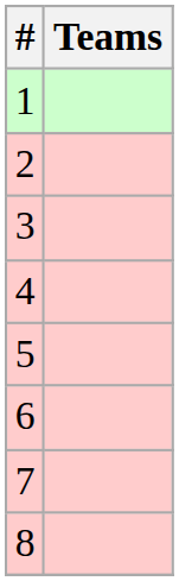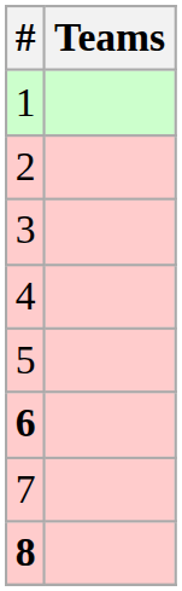6 | #: normal -> bold
8 | #: normal -> bold
